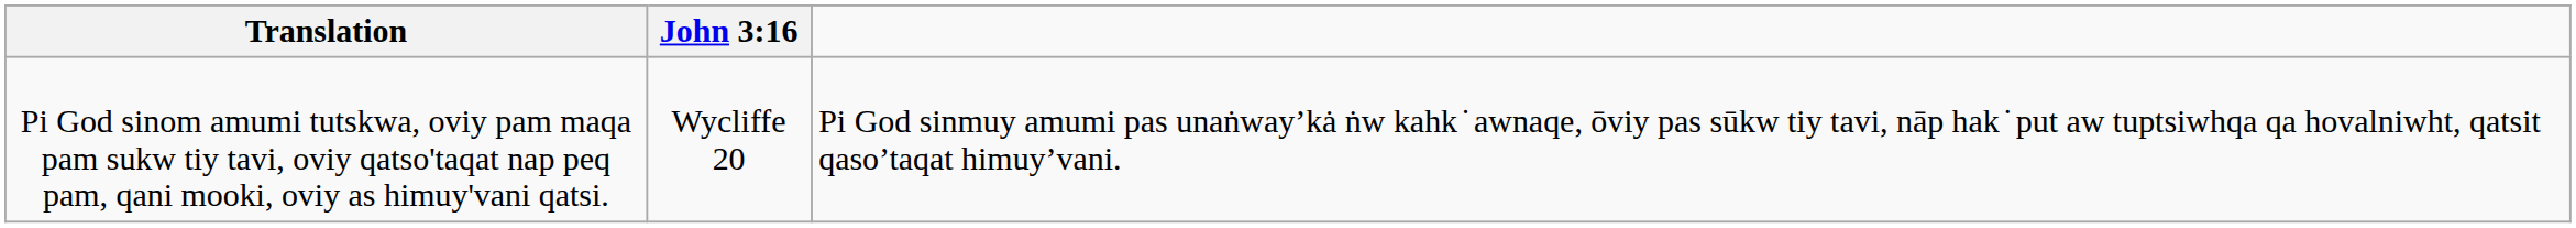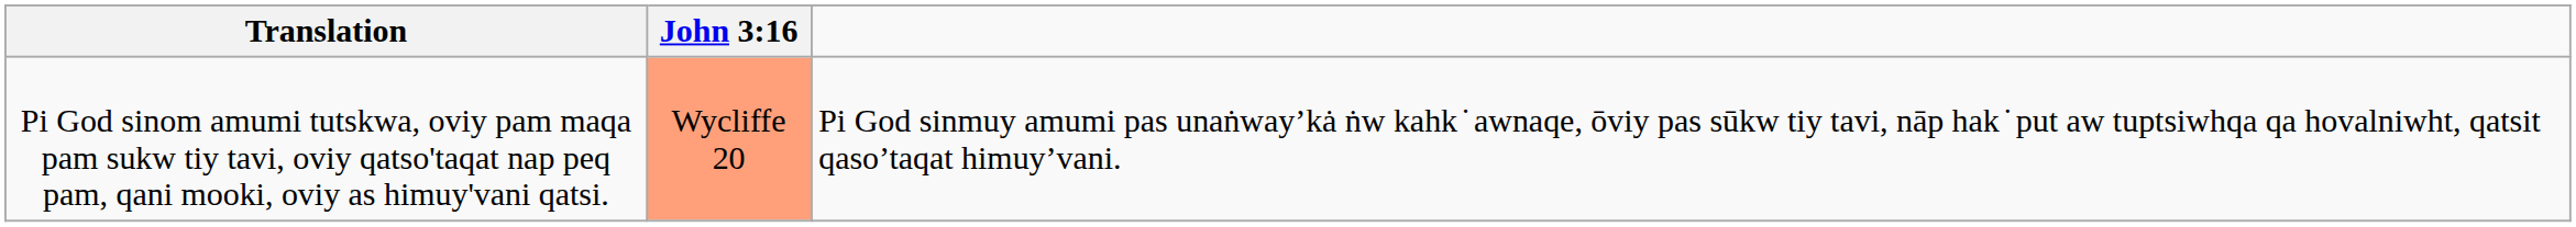row 2 | John 3:16: no background -> lightsalmon background
